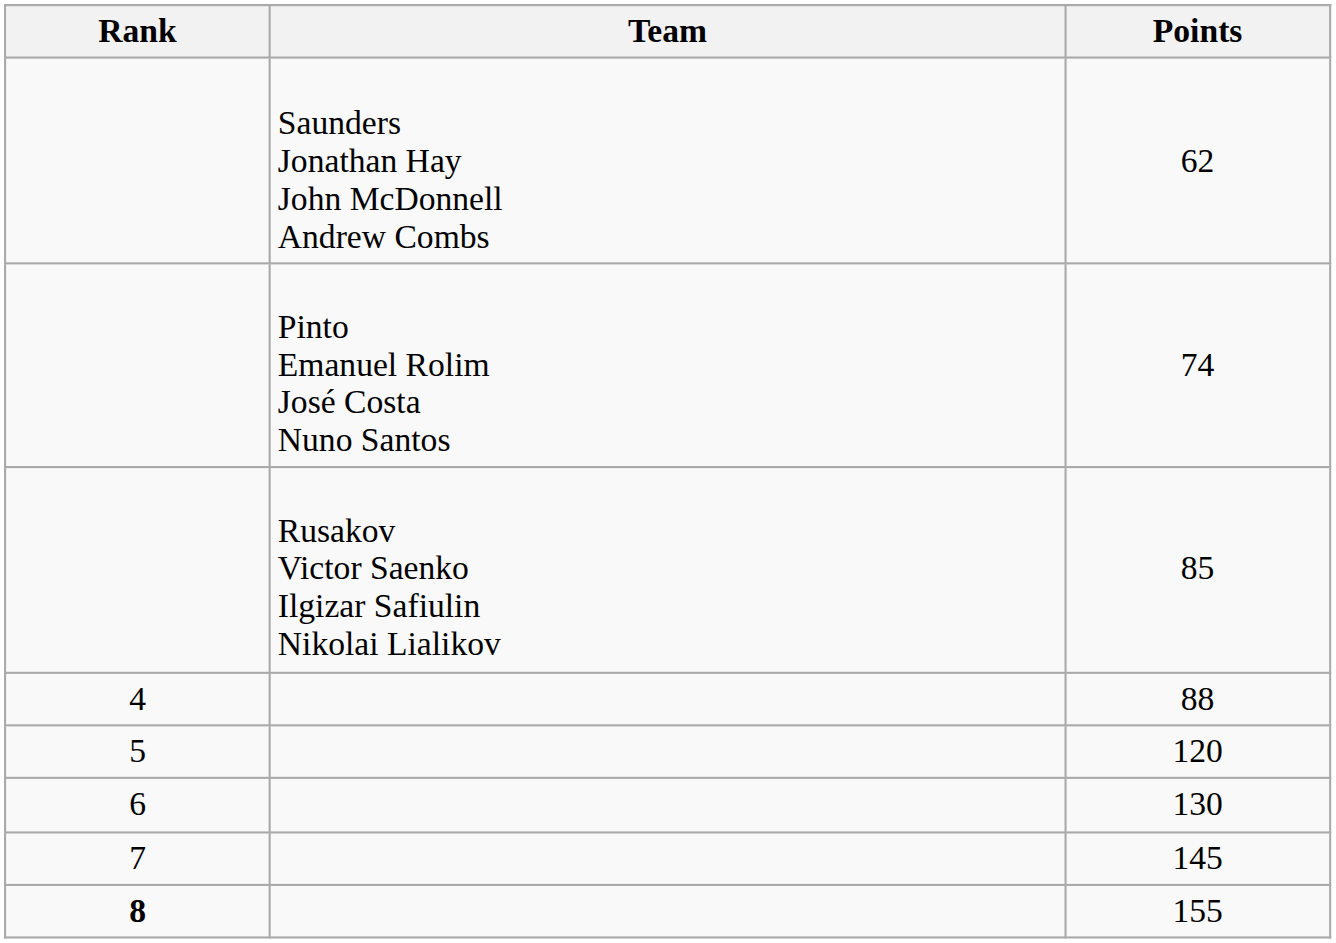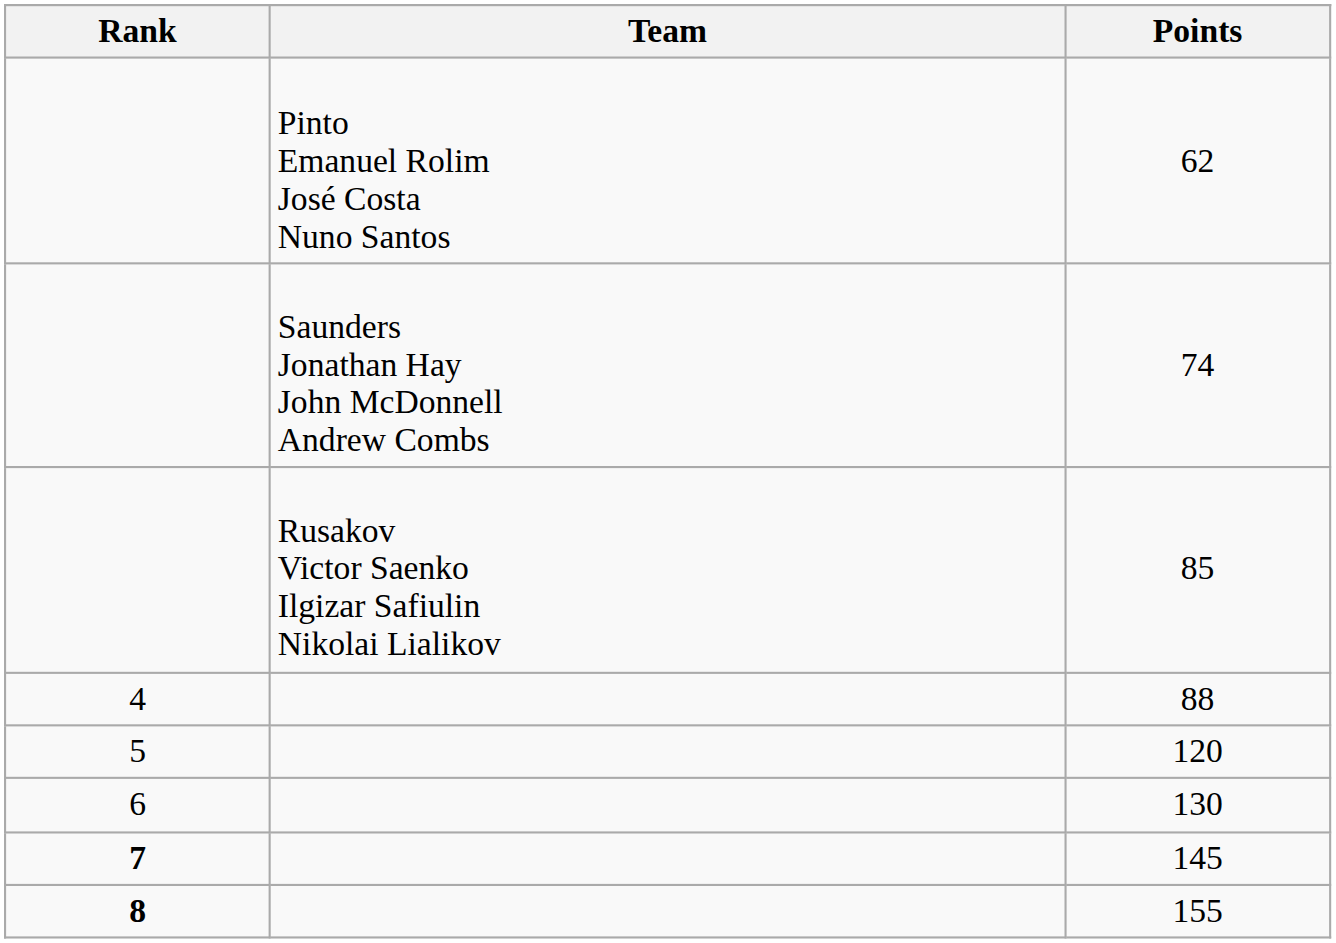62 | Team: Saunders Jonathan Hay John McDonnell Andrew Combs -> Pinto Emanuel Rolim José Costa Nuno Santos
74 | Team: Pinto Emanuel Rolim José Costa Nuno Santos -> Saunders Jonathan Hay John McDonnell Andrew Combs
145 | Rank: normal -> bold
